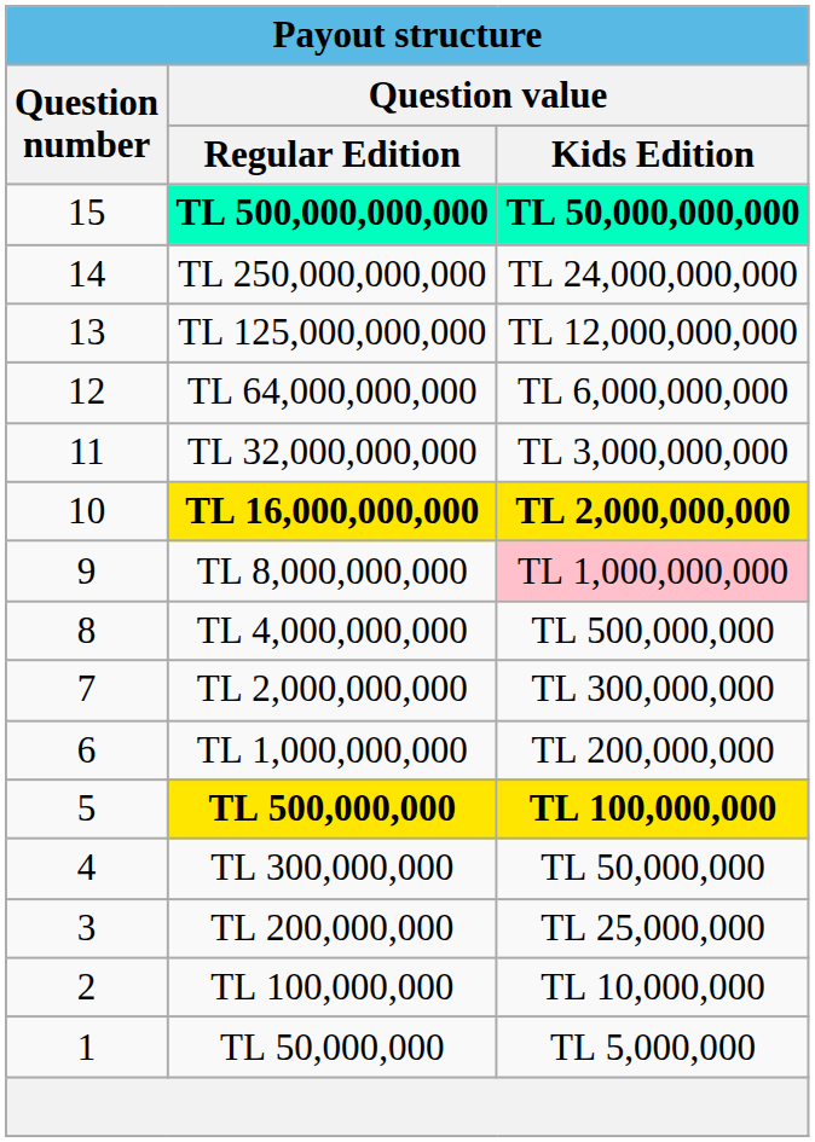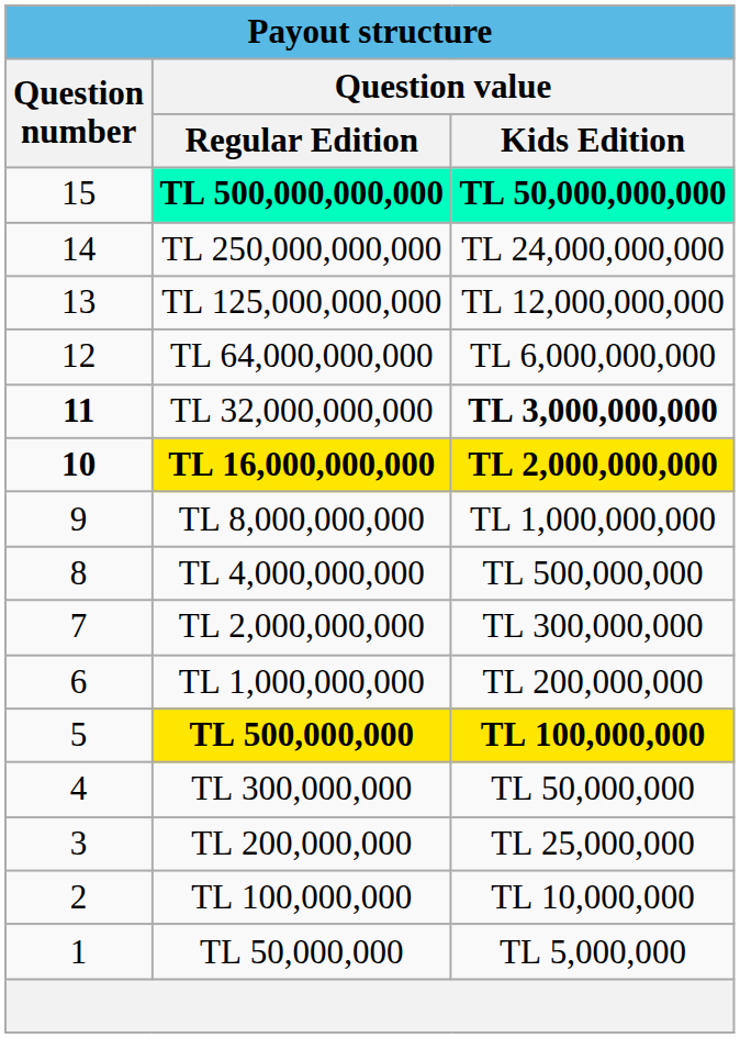TL 32,000,000,000 | Question number: normal -> bold
TL 32,000,000,000 | Question value / Kids Edition: normal -> bold
TL 16,000,000,000 | Question number: normal -> bold
TL 8,000,000,000 | Question value / Kids Edition: pink background -> no background
